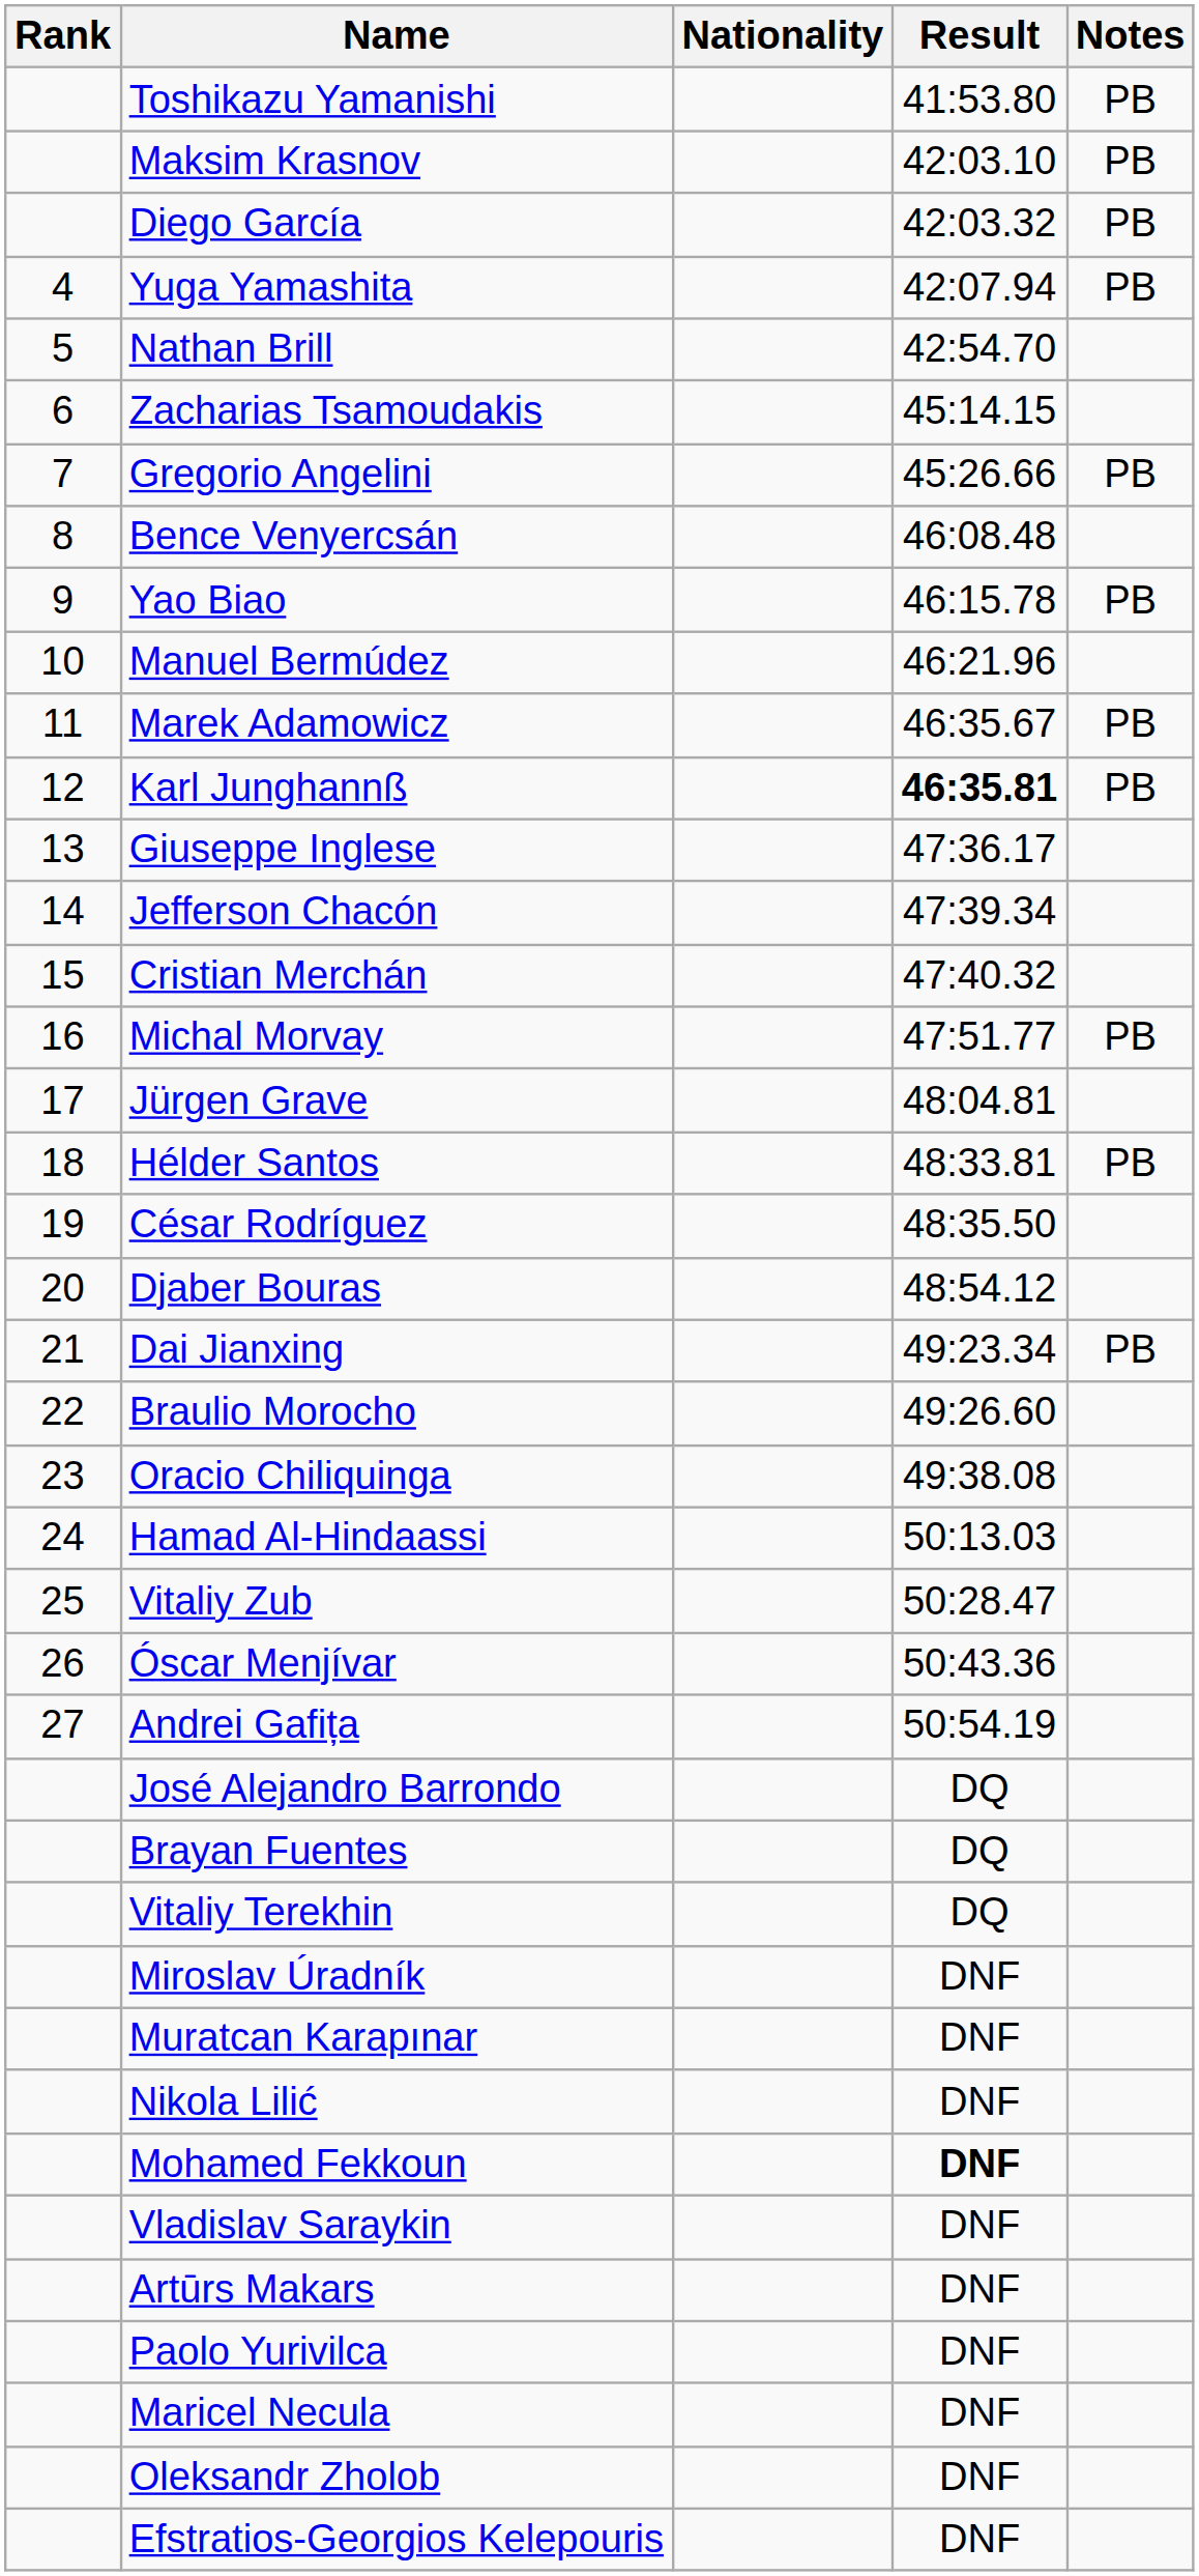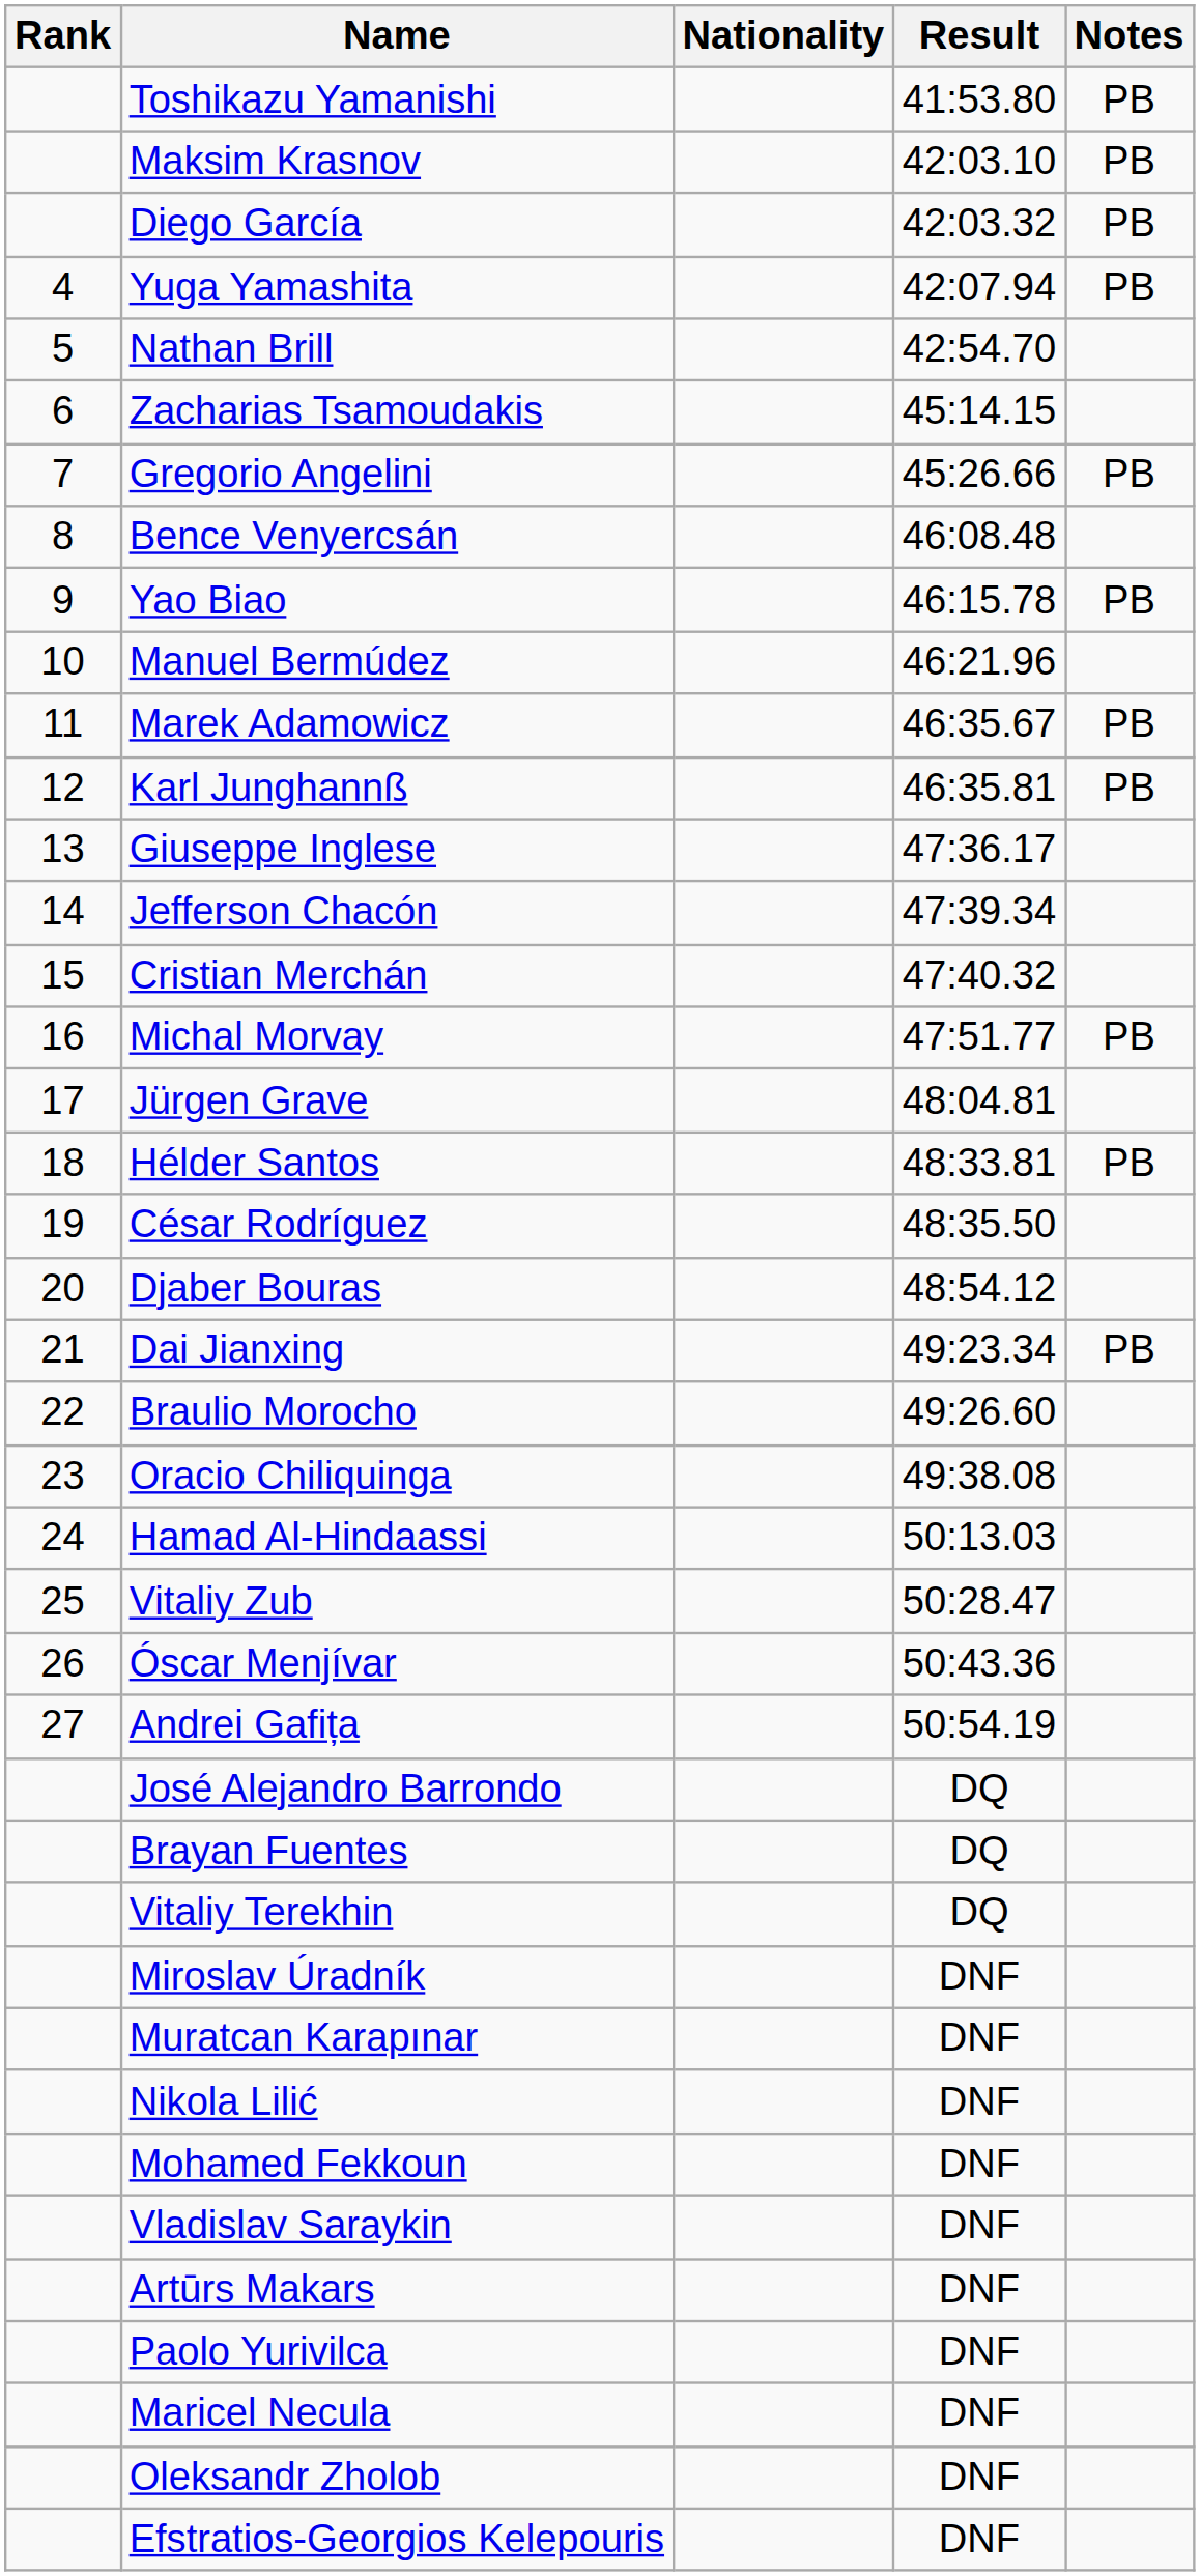Karl Junghannß | Result: bold -> normal
Mohamed Fekkoun | Result: bold -> normal
